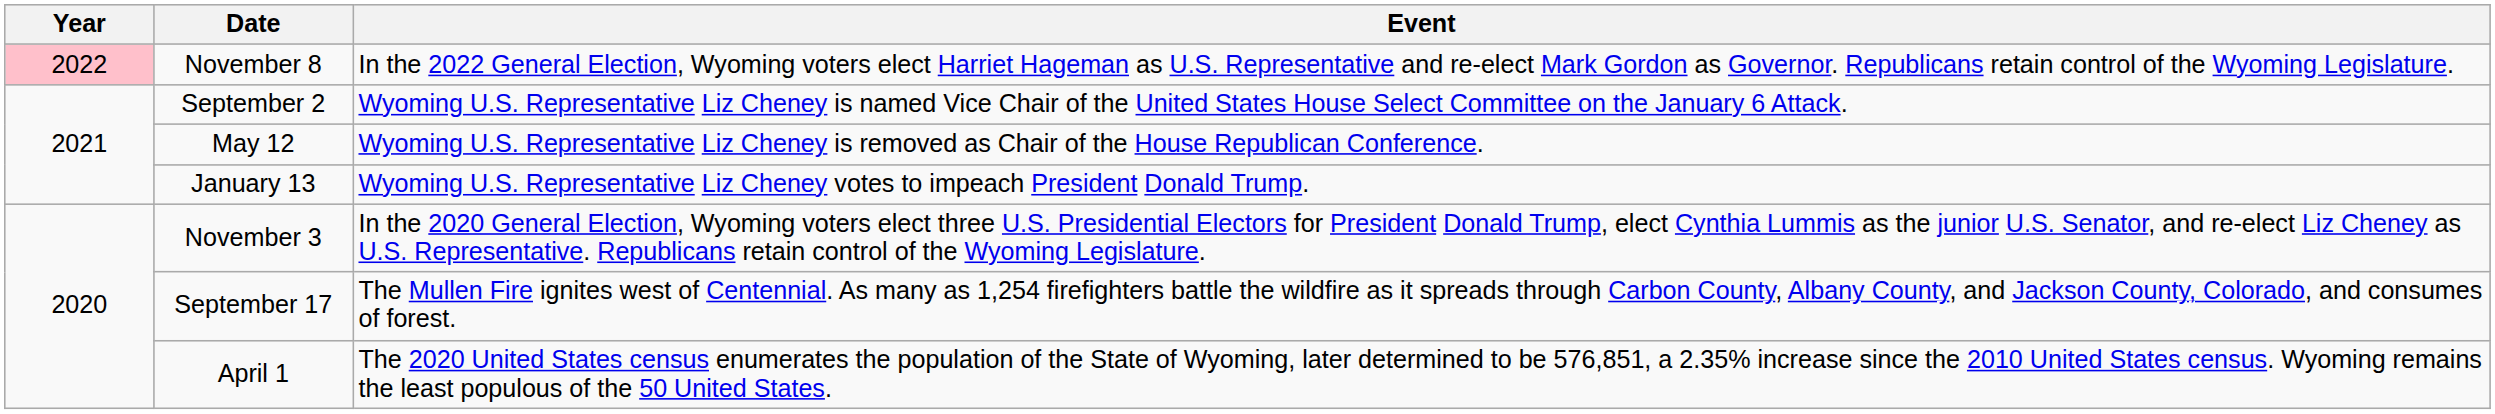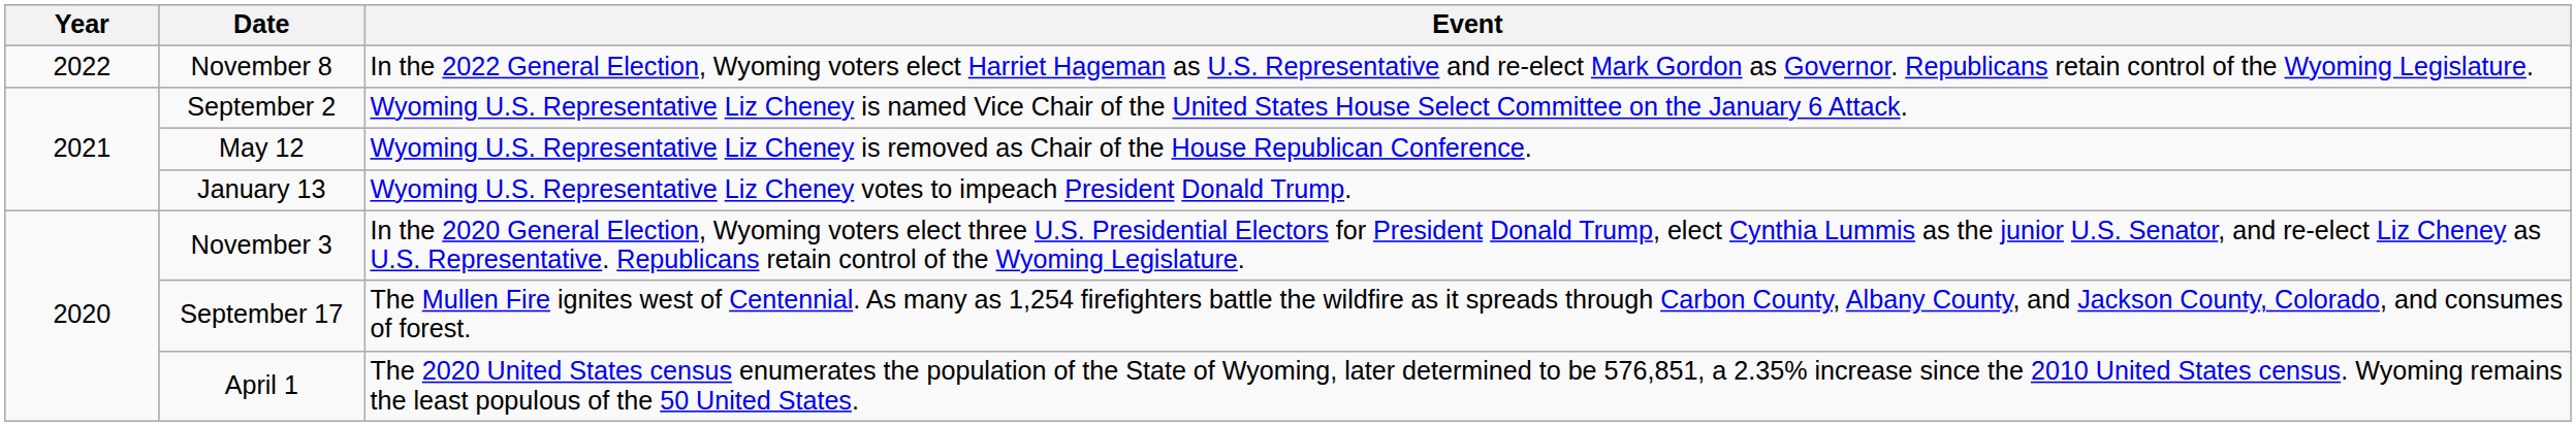November 8 | Year: pink background -> no background
